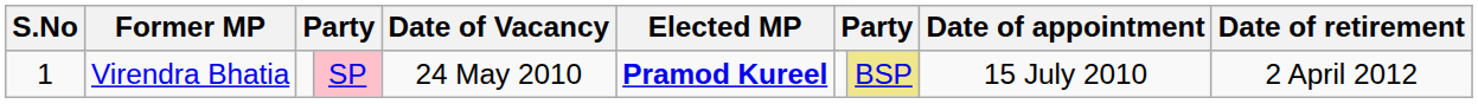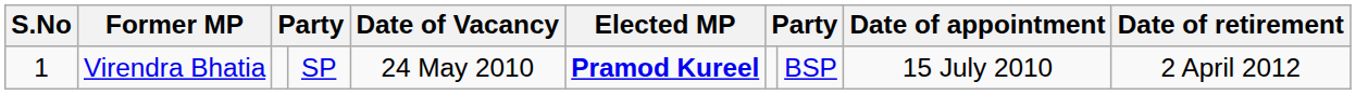Virendra Bhatia | column 4: pink background -> no background
Virendra Bhatia | column 8: khaki background -> no background
